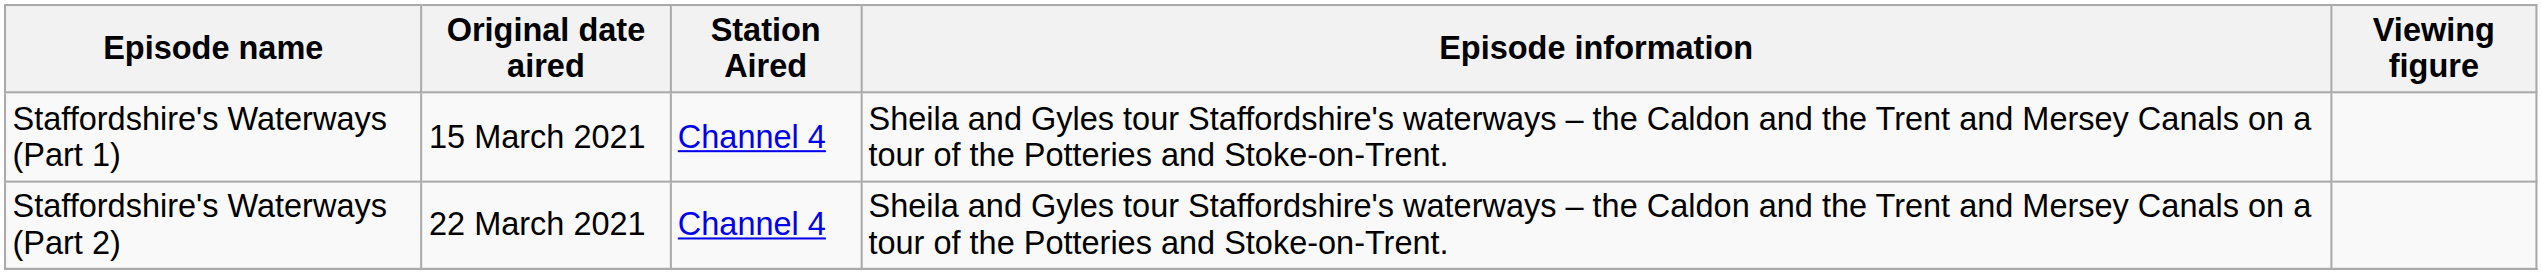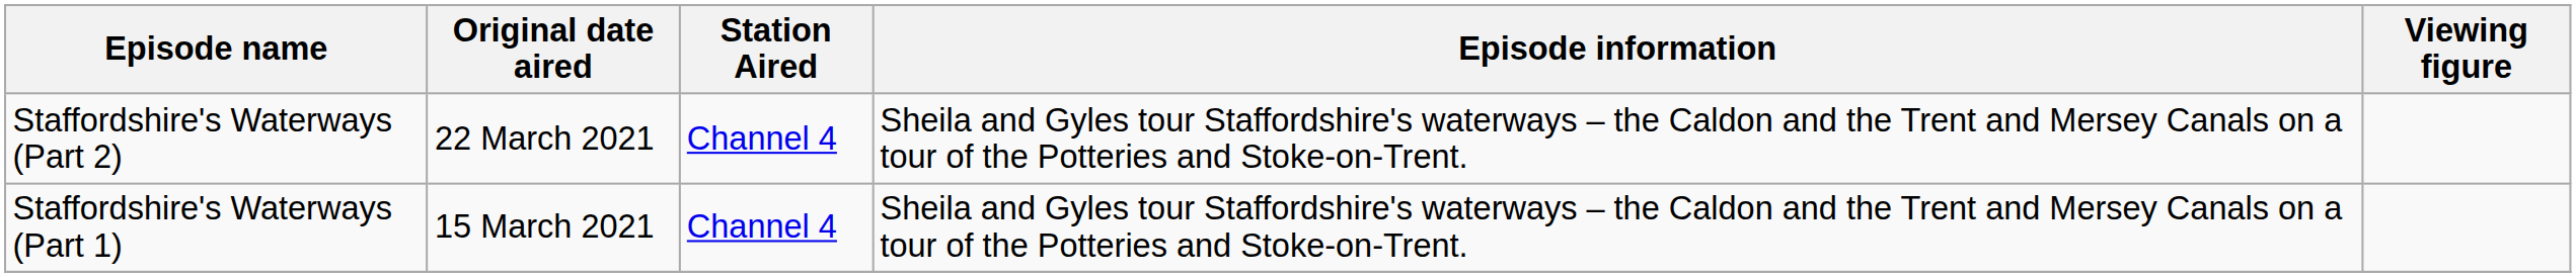rows swapped: Staffordshire's Waterways (Part 1) <-> Staffordshire's Waterways (Part 2)
